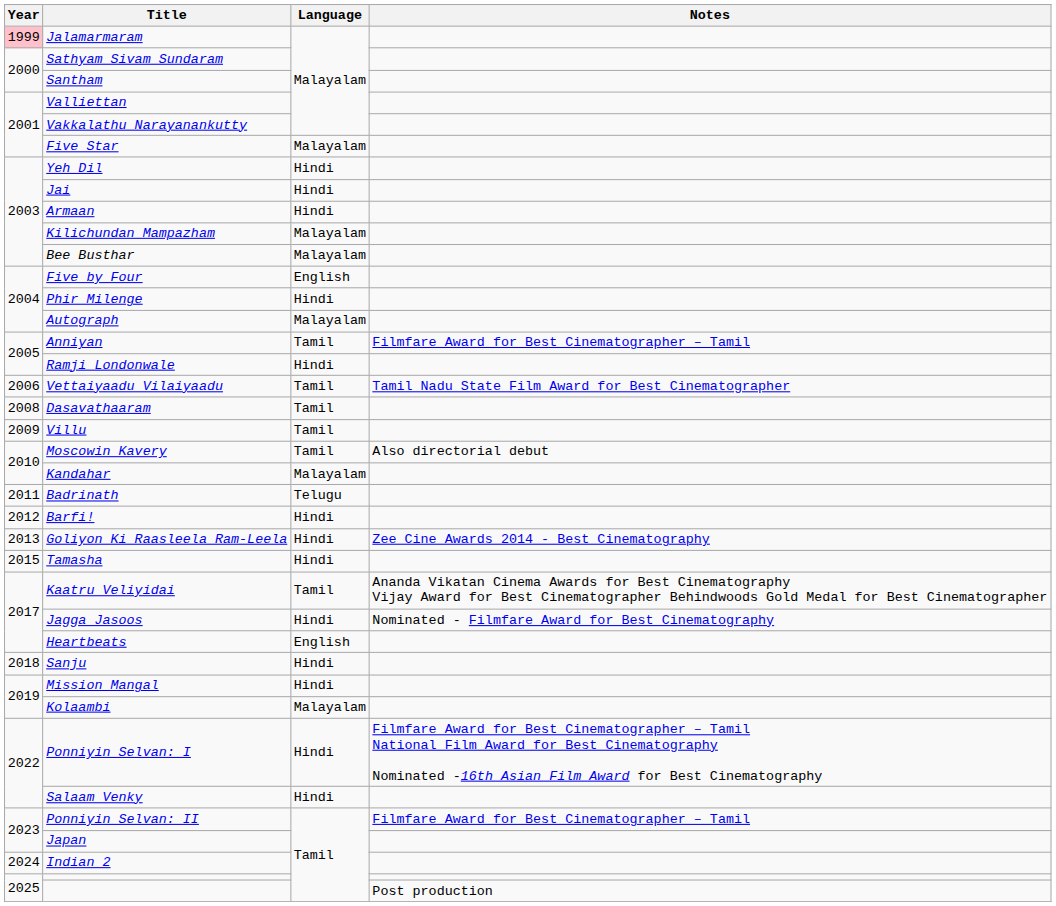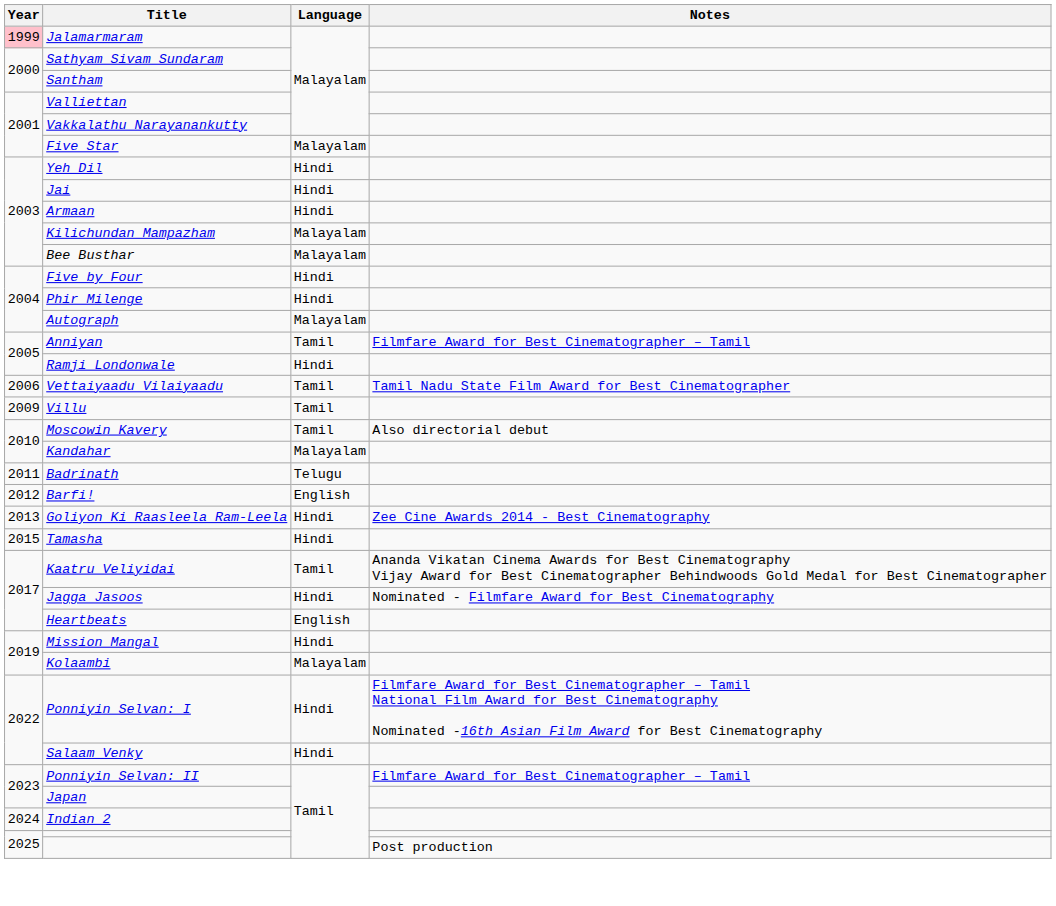Five by Four | Language: English -> Hindi
- row: 2008 | Dasavathaaram | Tamil
Barfi! | Language: Hindi -> English
- row: 2018 | Sanju | Hindi
